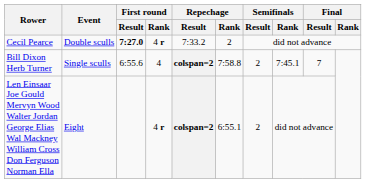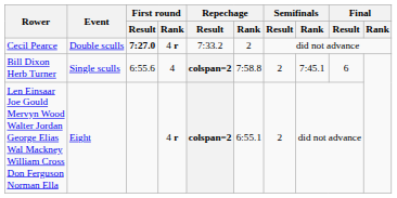Bill Dixon Herb Turner | Final / Result: 7 -> 6
